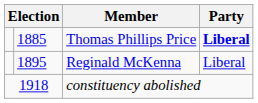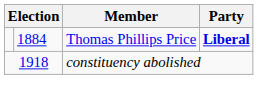Thomas Phillips Price | column 2: 1885 -> 1884
- row: 1895 | Reginald McKenna | Liberal
